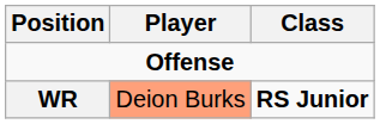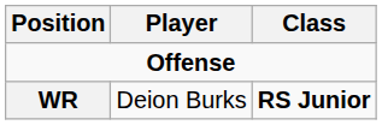WR | Player: lightsalmon background -> no background
